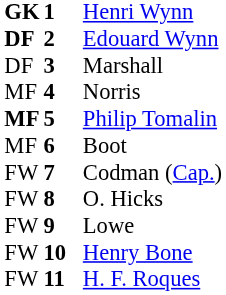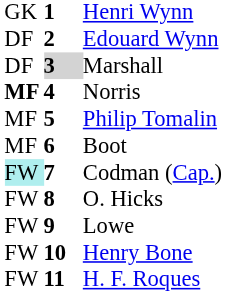Henri Wynn | column 1: bold -> normal
Edouard Wynn | column 1: bold -> normal
Marshall | column 2: no background -> lightgrey background
Norris | column 1: normal -> bold
Philip Tomalin | column 1: bold -> normal
Codman (Cap.) | column 1: no background -> paleturquoise background
